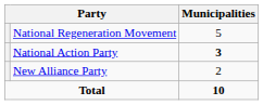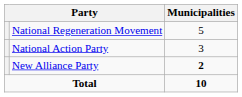National Action Party | Municipalities: bold -> normal
New Alliance Party | Municipalities: normal -> bold
